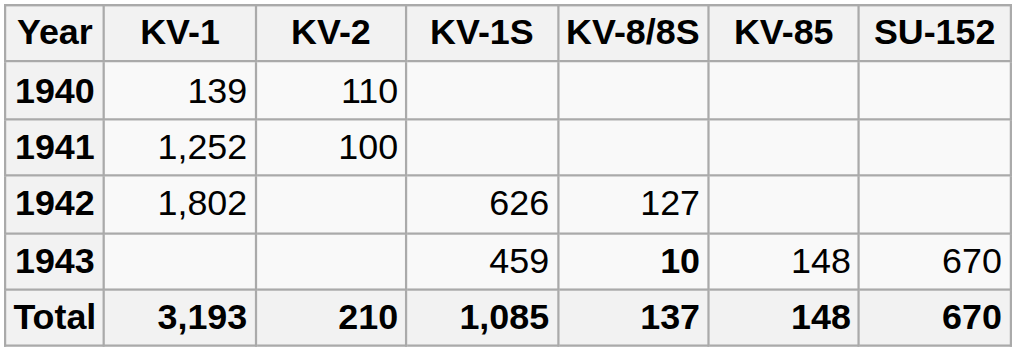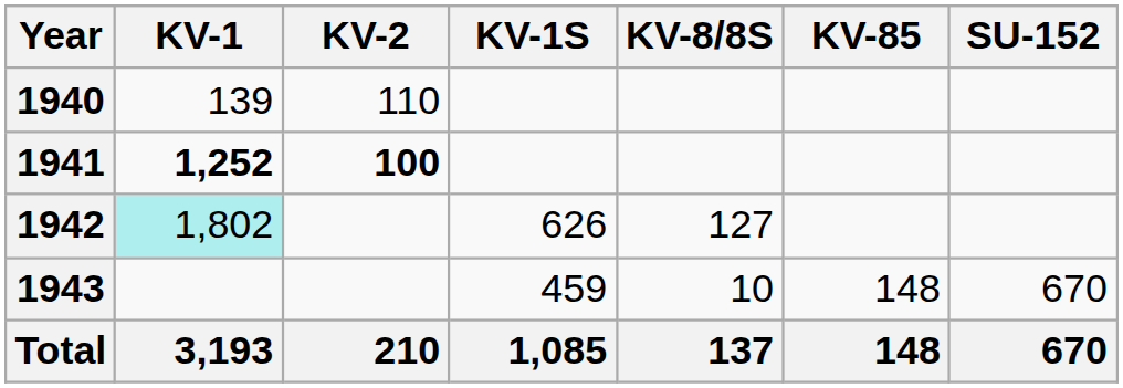1941 | KV-1: normal -> bold
1941 | KV-2: normal -> bold
1942 | KV-1: no background -> paleturquoise background
1943 | KV-8/8S: bold -> normal
